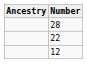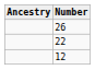row 2 | Number: 28 -> 26
